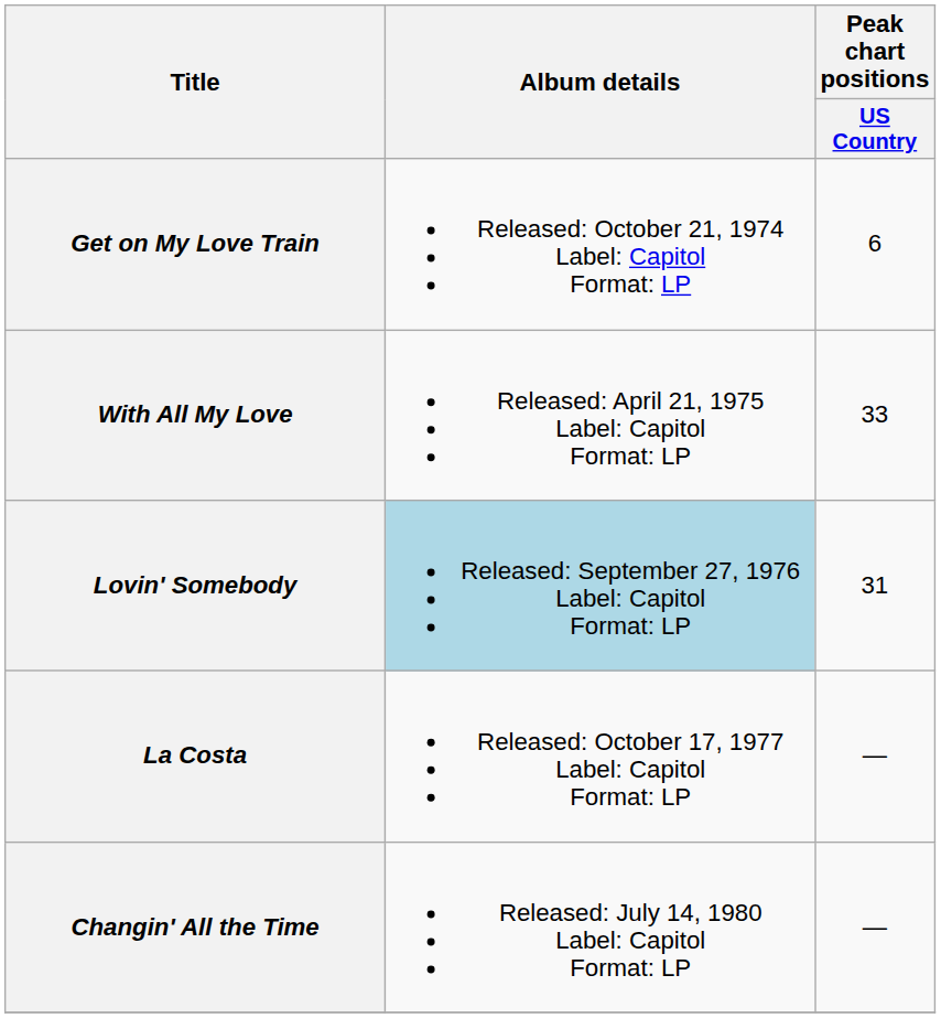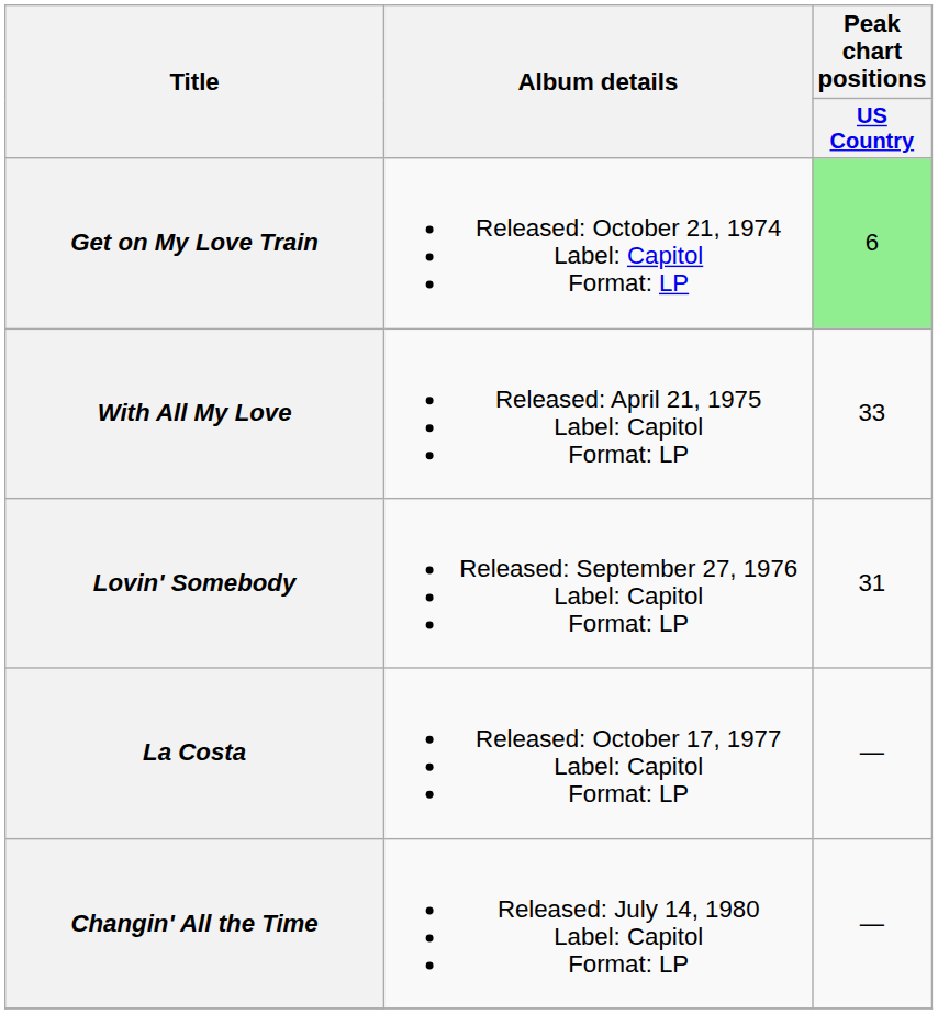Get on My Love Train | Peak chart positions / US Country: no background -> lightgreen background
Lovin' Somebody | Album details: lightblue background -> no background
